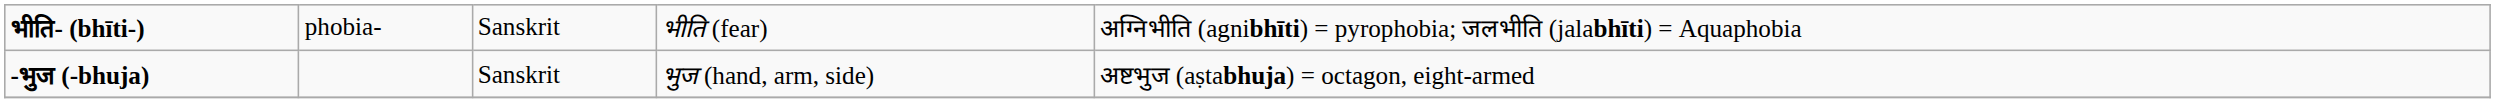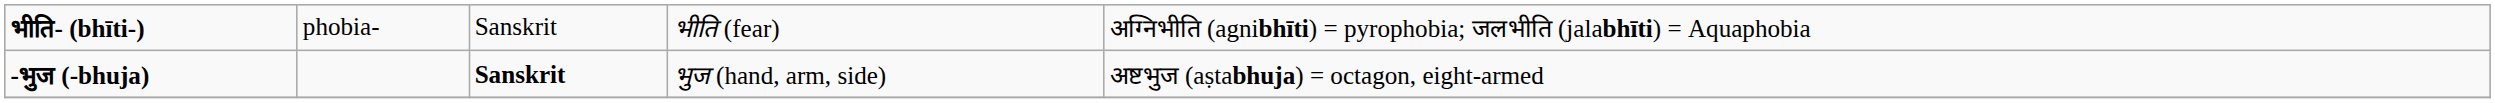-भुज (-bhuja) | column 3: normal -> bold
